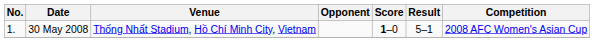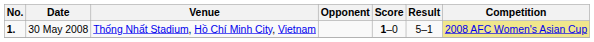30 May 2008 | No.: normal -> bold
30 May 2008 | Competition: no background -> khaki background
